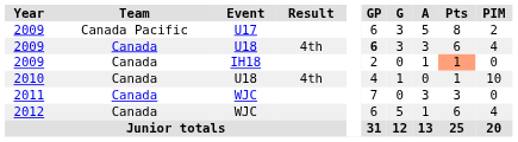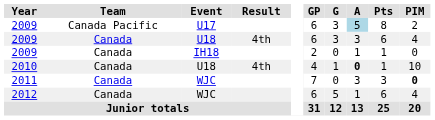2009 / U17 | A: no background -> lightblue background
2009 / U18 | GP: bold -> normal
2009 / IH18 | Pts: lightsalmon background -> no background
2010 | A: normal -> bold
2011 | PIM: normal -> bold
